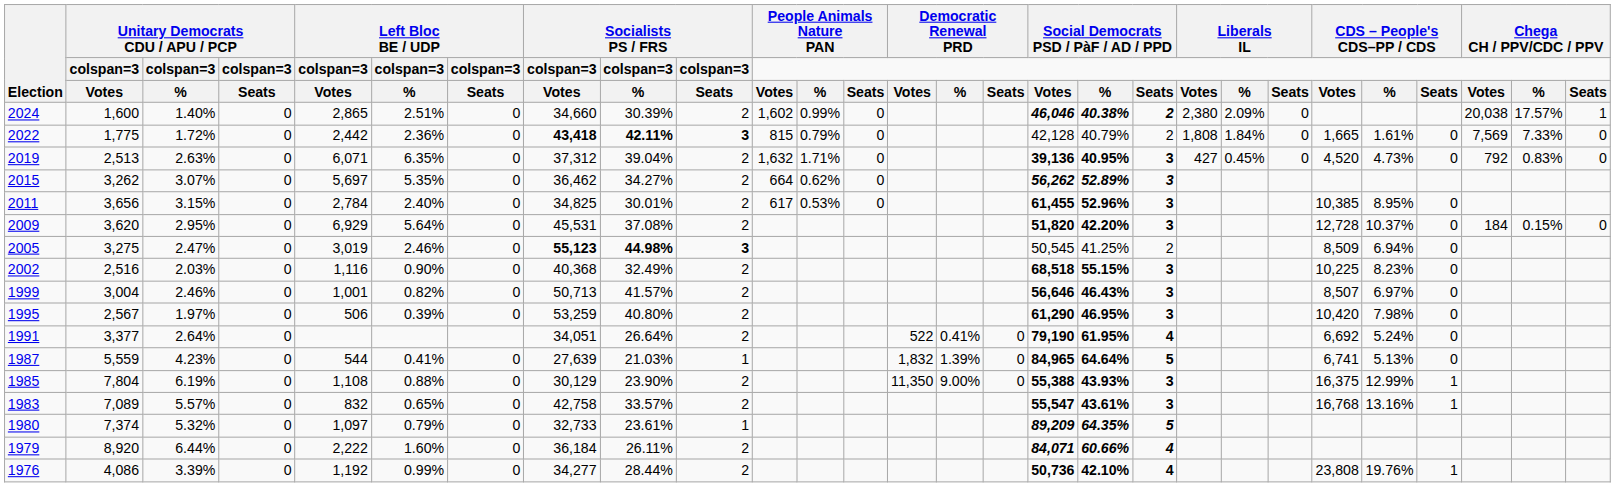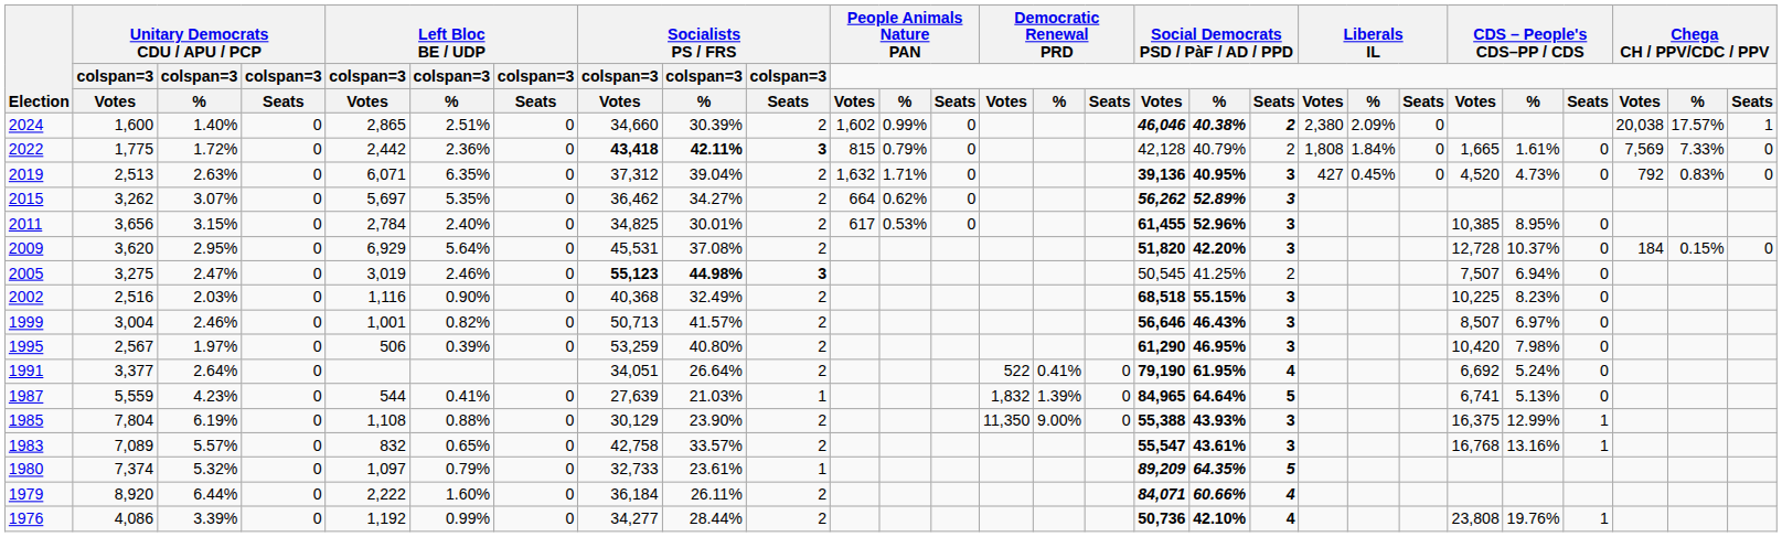2005 | CDS – People's CDS–PP / CDS / Votes: 8,509 -> 7,507
